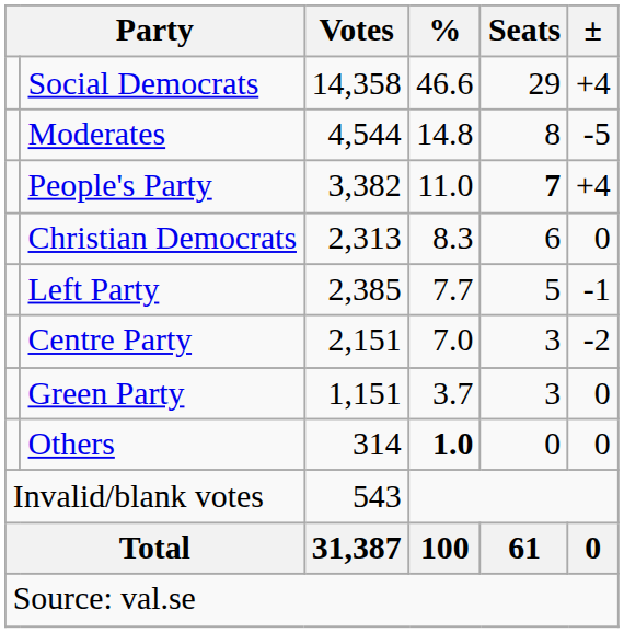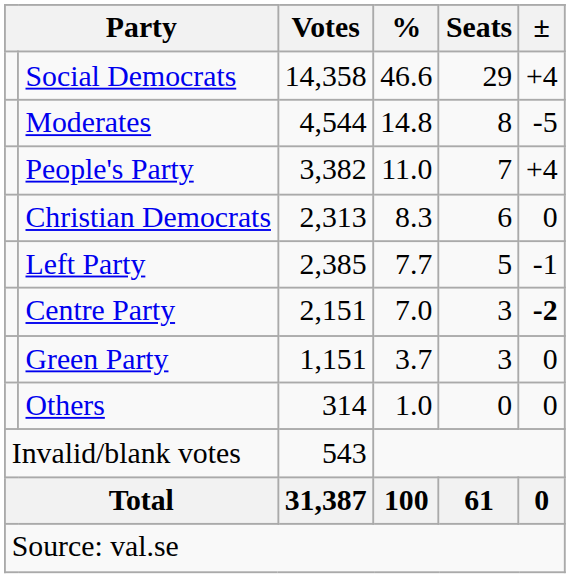People's Party | Seats: bold -> normal
Centre Party | ±: normal -> bold
Others | %: bold -> normal
